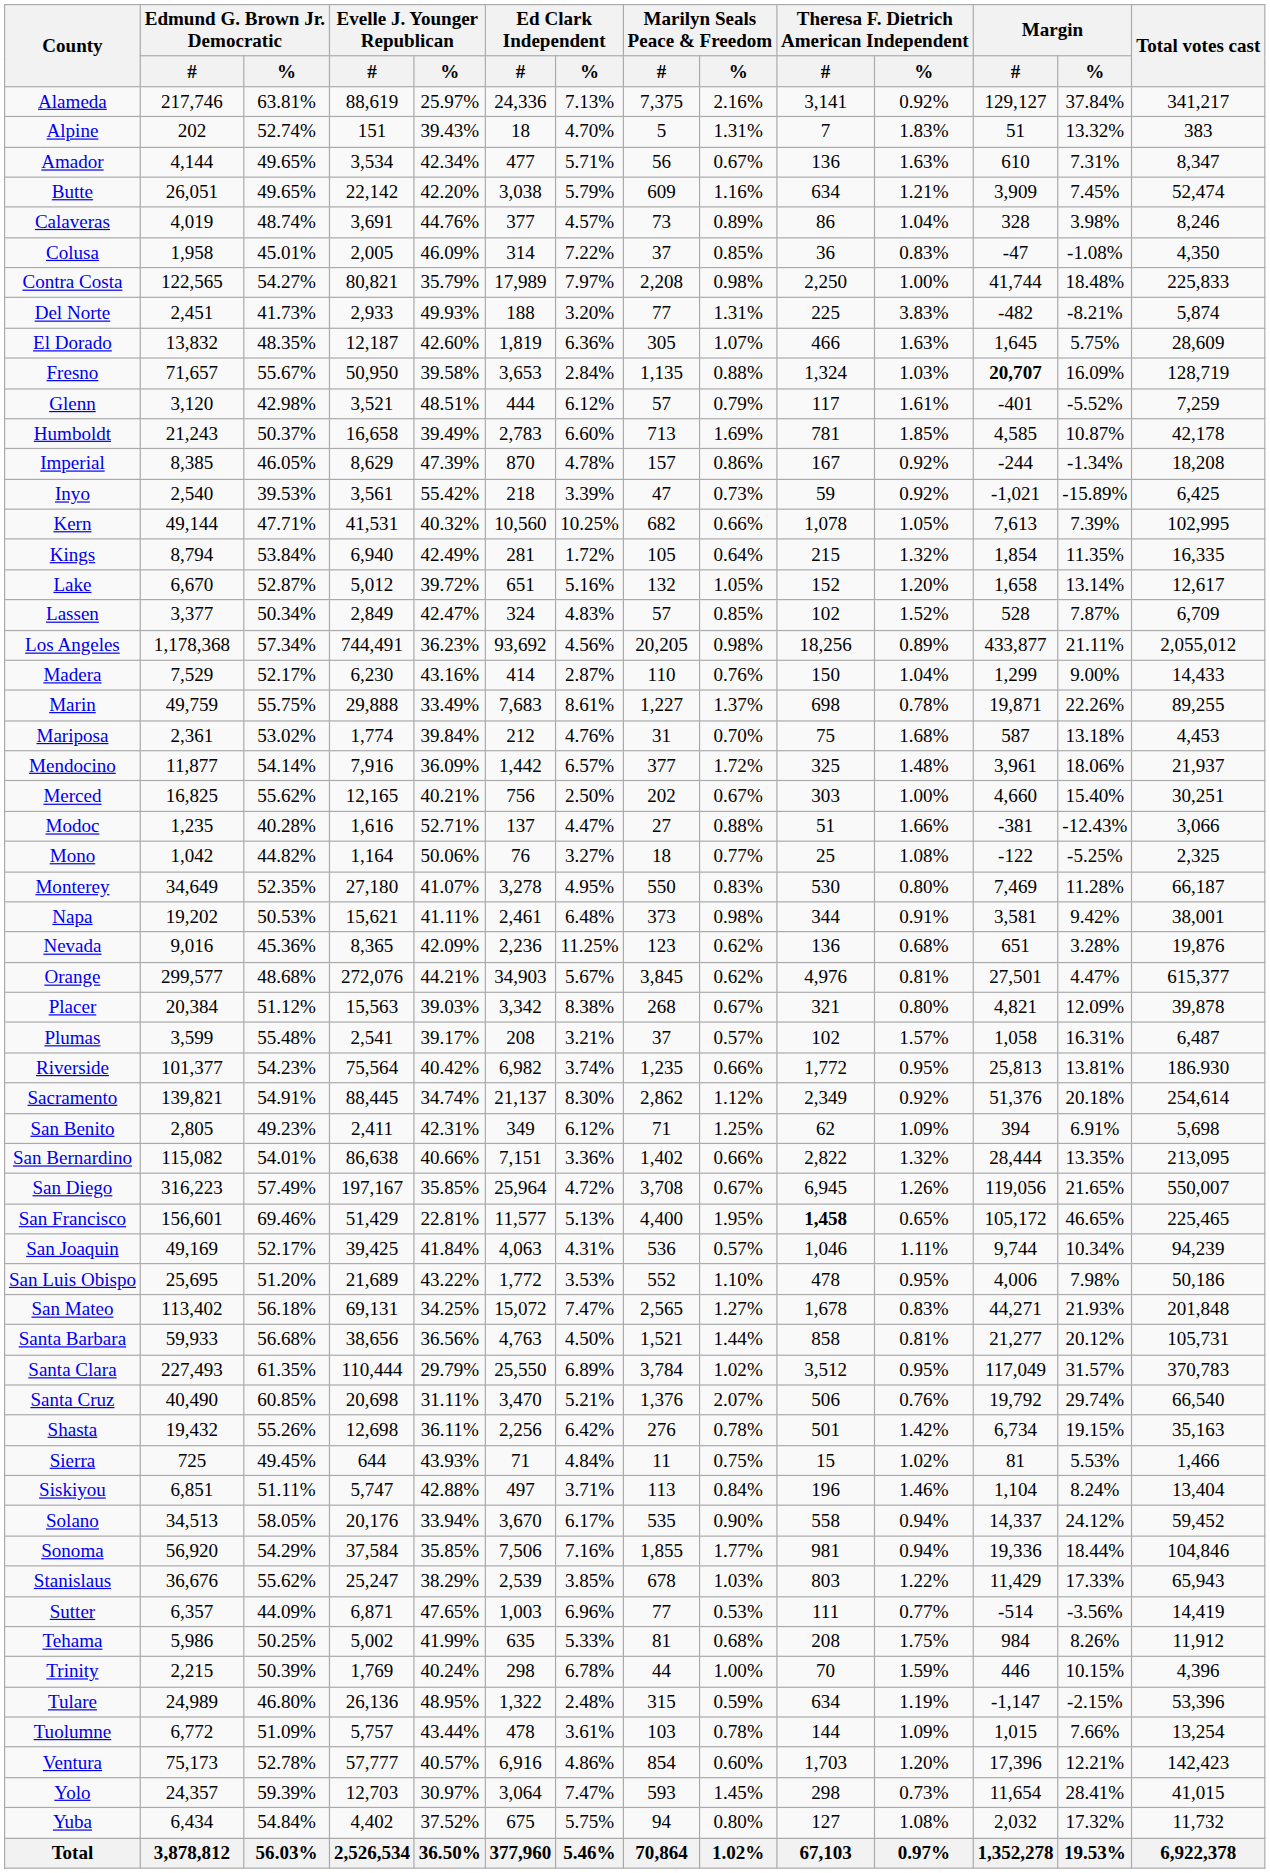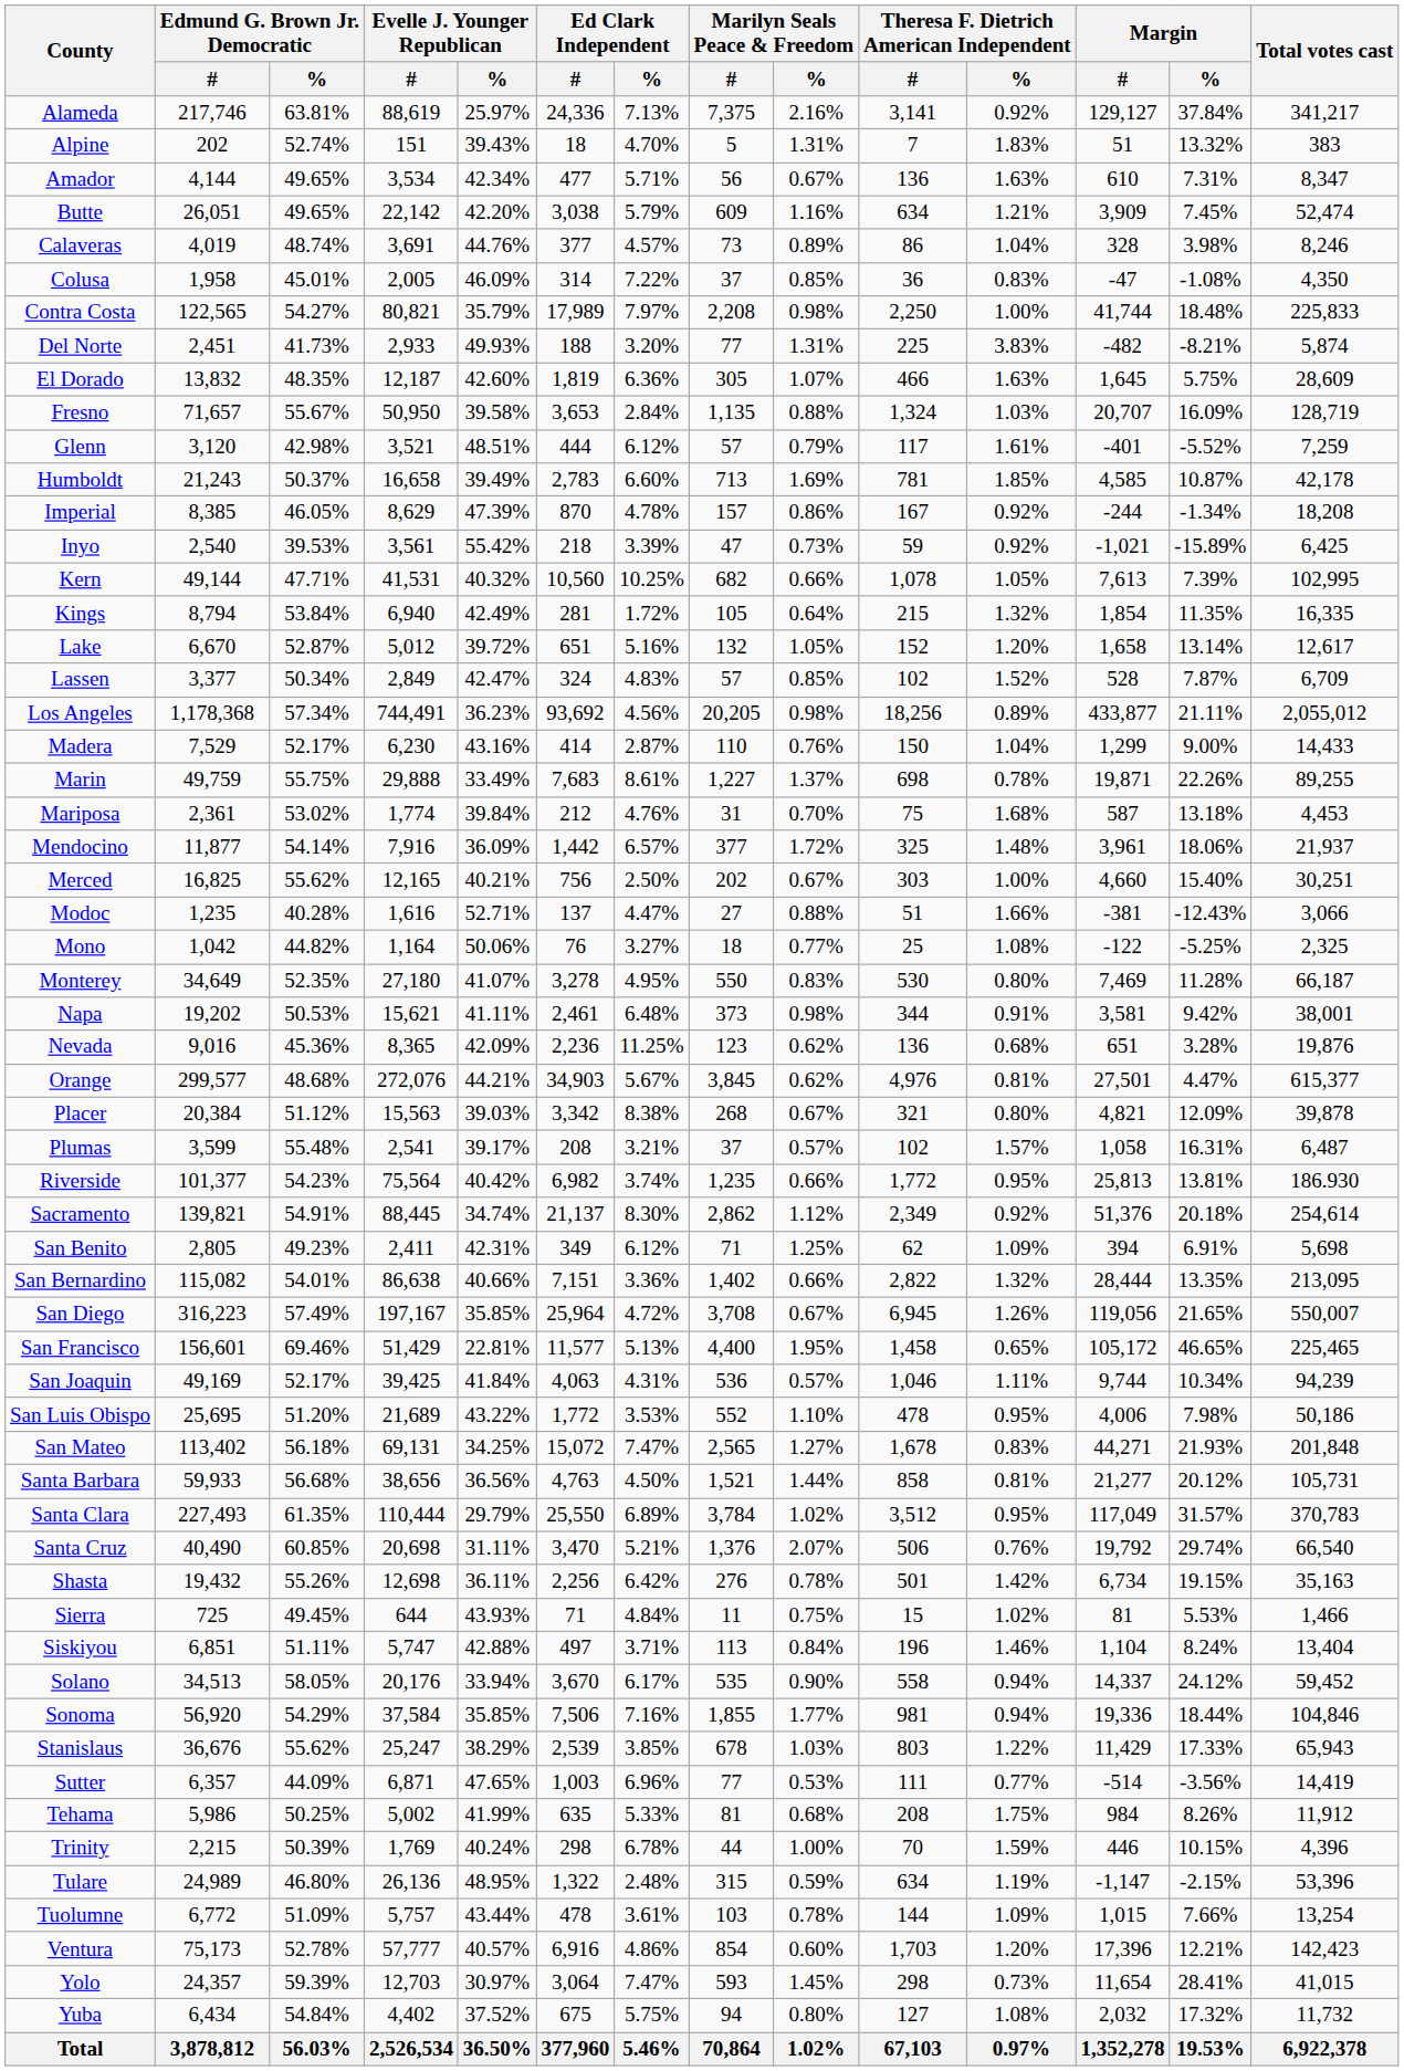Fresno | Margin / #: bold -> normal
San Francisco | Theresa F. Dietrich American Independent / #: bold -> normal
